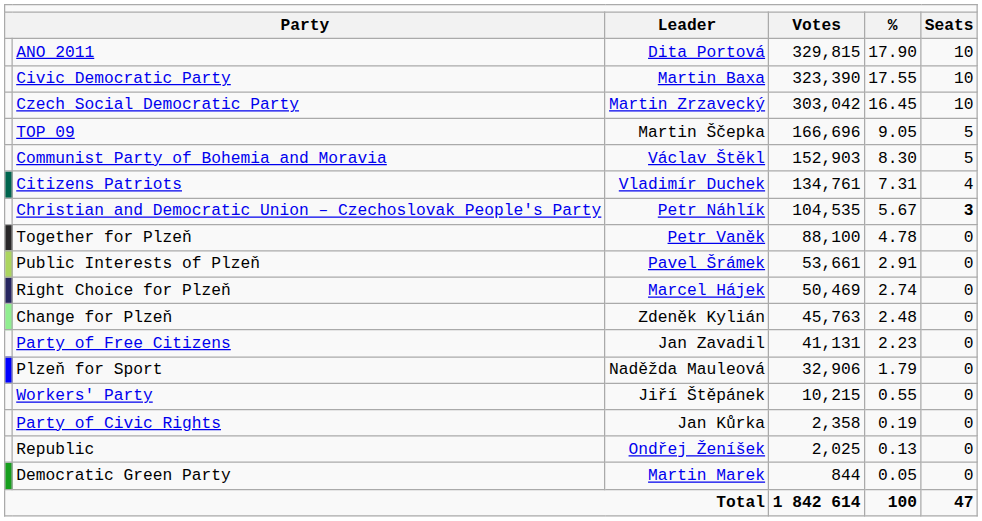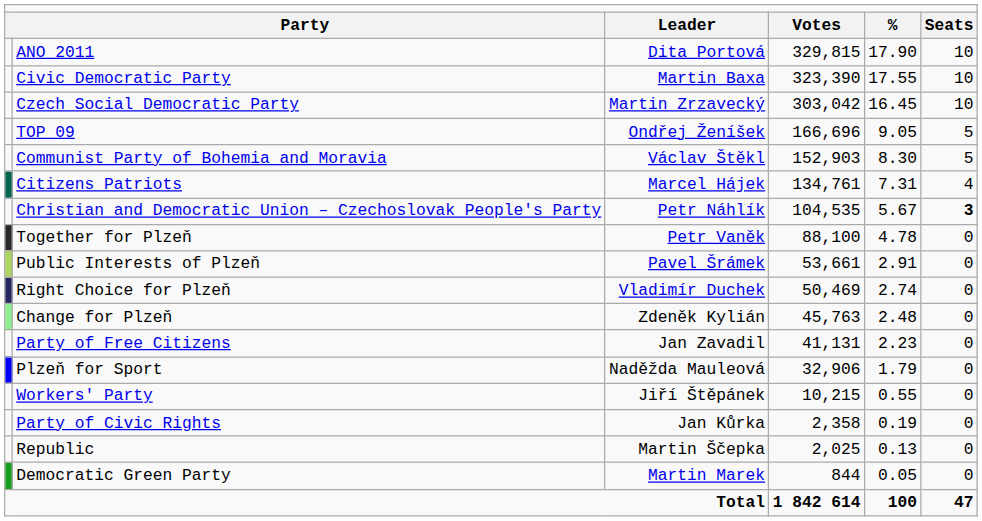TOP 09 | column 3: Martin Ščepka -> Ondřej Ženíšek
Citizens Patriots | column 3: Vladimír Duchek -> Marcel Hájek
Right Choice for Plzeň | column 3: Marcel Hájek -> Vladimír Duchek
Republic | column 3: Ondřej Ženíšek -> Martin Ščepka
